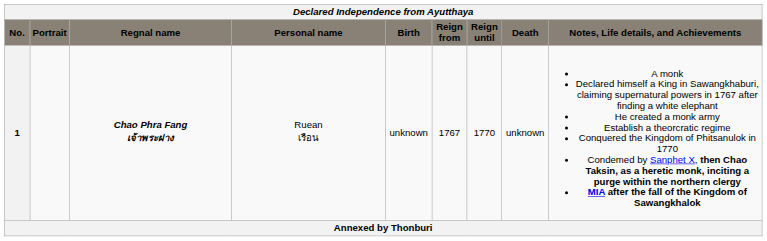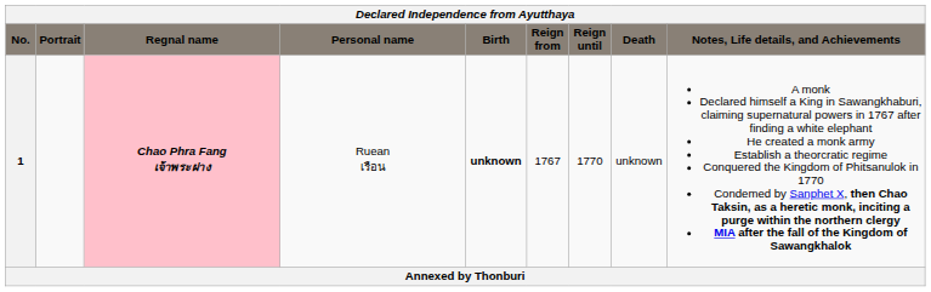1 | Regnal name: no background -> pink background
1 | Birth: normal -> bold
